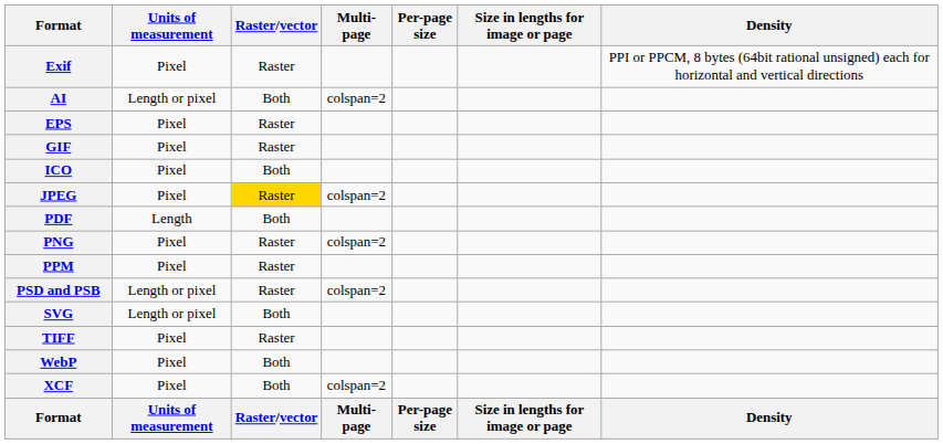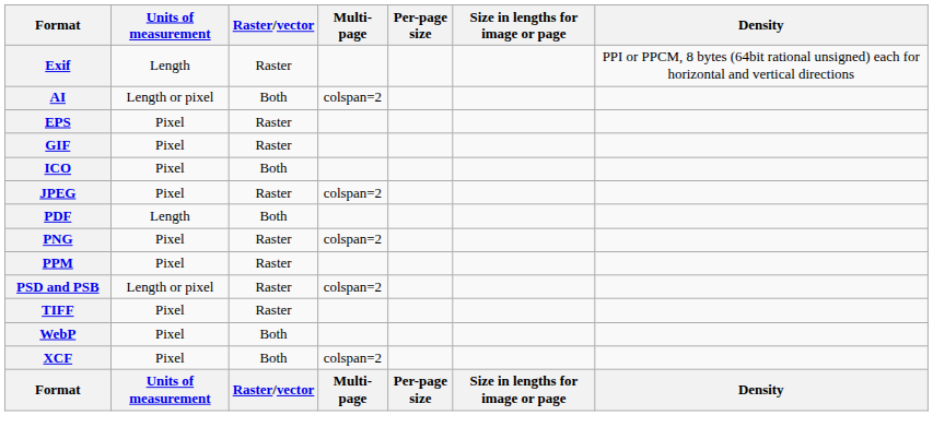Exif | Units of measurement: Pixel -> Length
JPEG | Raster/vector: gold background -> no background
- row: SVG | Length or pixel | Both
